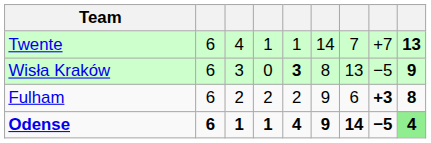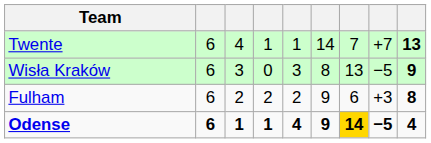Wisła Kraków | column 5: bold -> normal
Fulham | column 8: bold -> normal
Odense | column 7: no background -> gold background
Odense | column 9: lightgreen background -> no background
